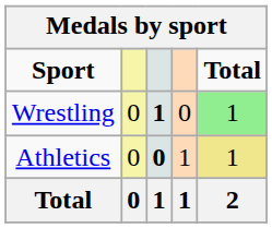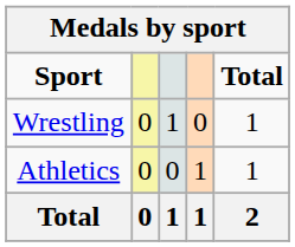Wrestling | column 3: bold -> normal
Wrestling | Total: lightgreen background -> no background
Athletics | column 3: bold -> normal
Athletics | Total: khaki background -> no background
